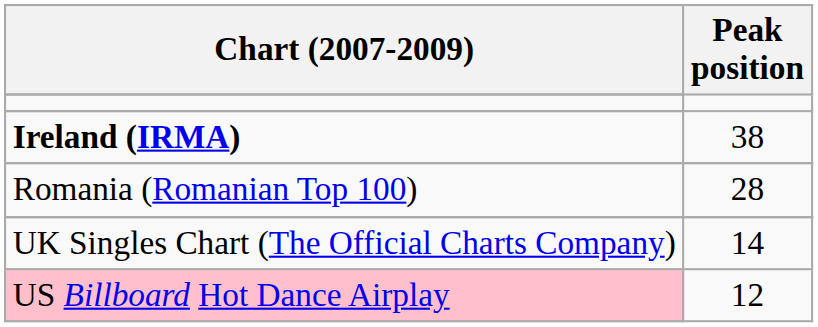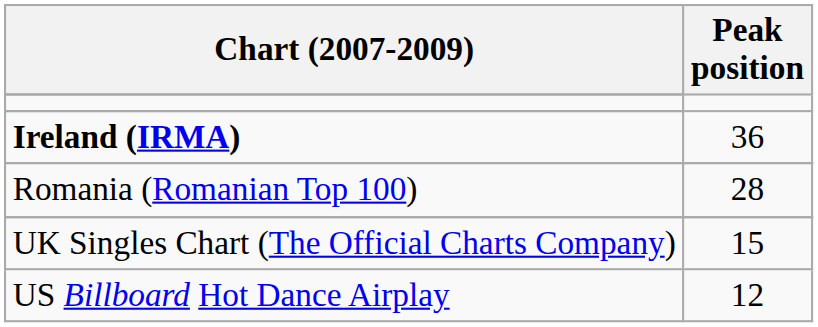row 3 | Peak position: 38 -> 36
row 5 | Peak position: 14 -> 15
row 6 | Chart (2007-2009): pink background -> no background
